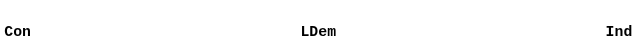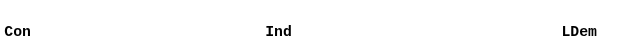columns swapped: 4 <-> 1
